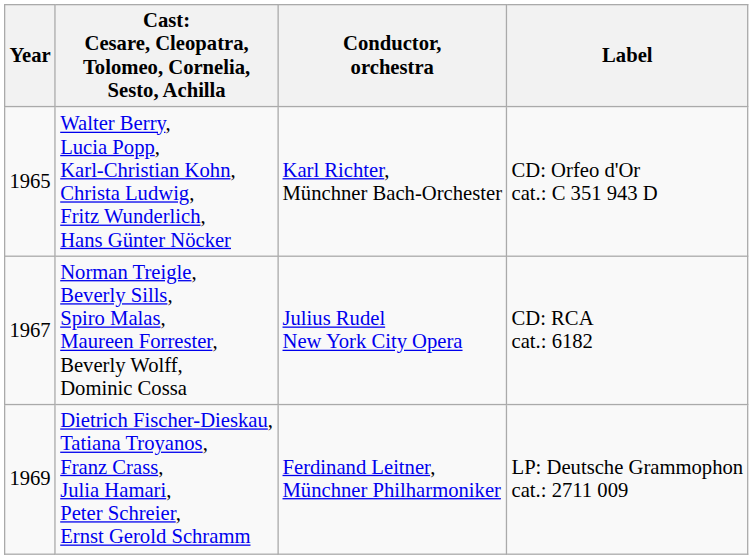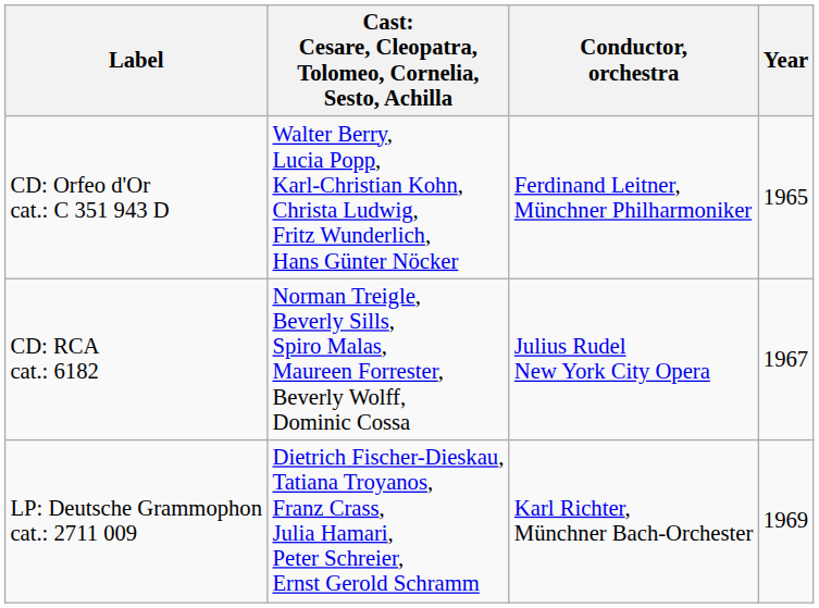columns swapped: Year <-> Label
row 2 | Conductor, orchestra: Karl Richter, Münchner Bach-Orchester -> Ferdinand Leitner, Münchner Philharmoniker
row 4 | Conductor, orchestra: Ferdinand Leitner, Münchner Philharmoniker -> Karl Richter, Münchner Bach-Orchester
